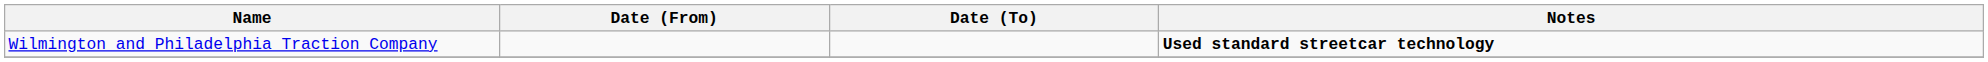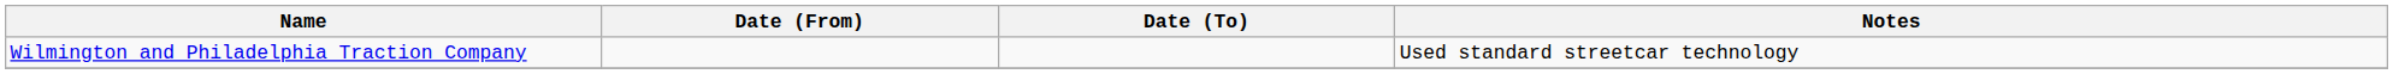Wilmington and Philadelphia Traction Company | Notes: bold -> normal
